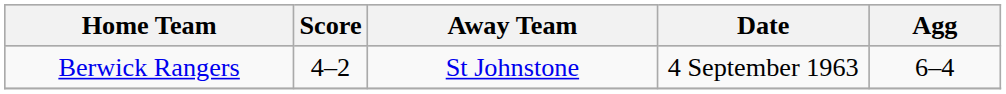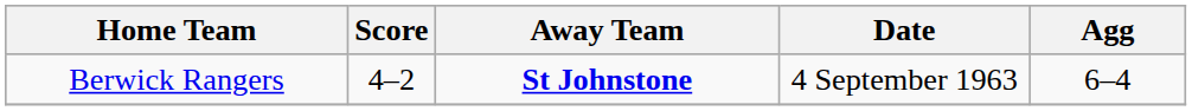Berwick Rangers | Away Team: normal -> bold
